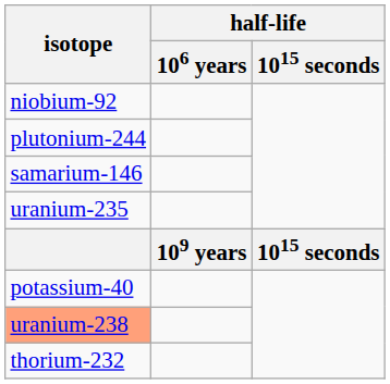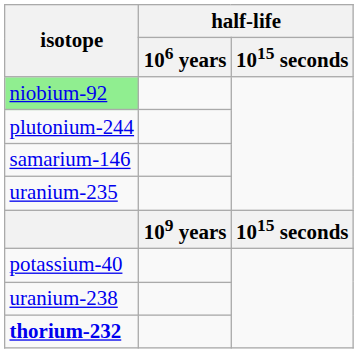niobium-92 | isotope: no background -> lightgreen background
uranium-238 | isotope: lightsalmon background -> no background
thorium-232 | isotope: normal -> bold
